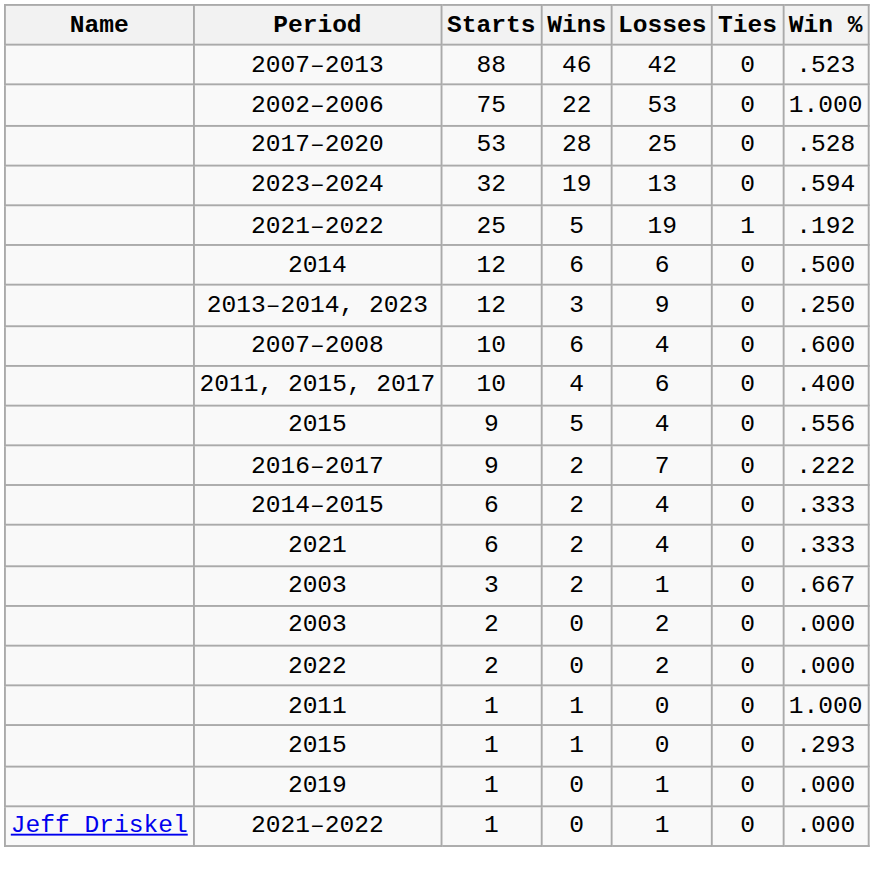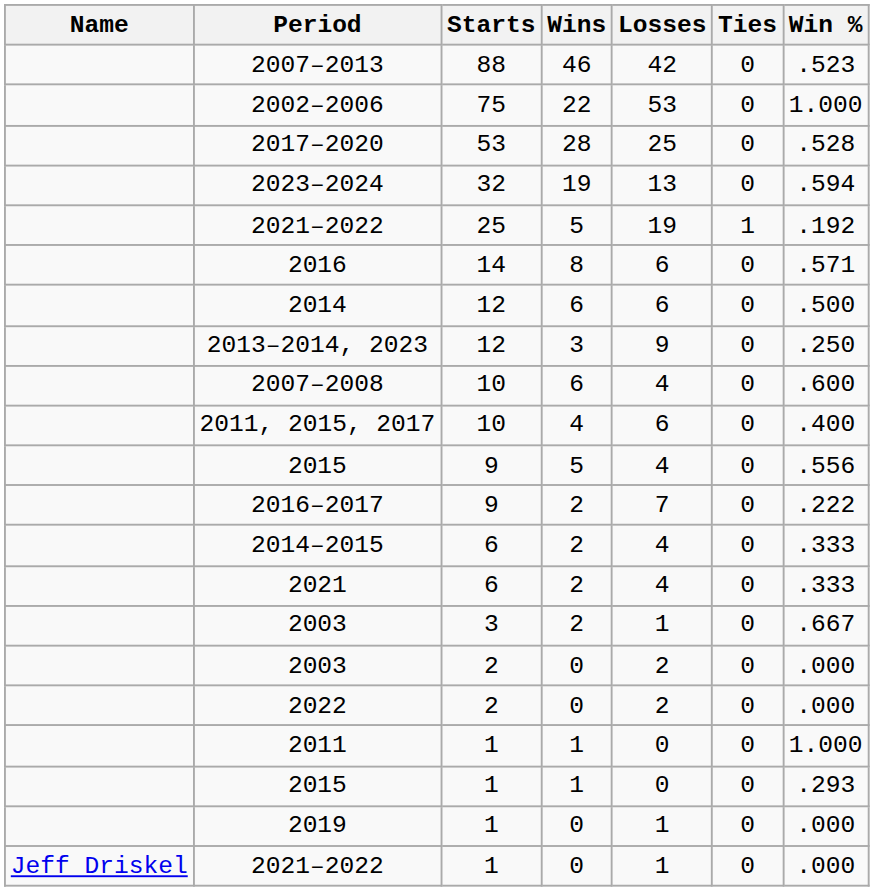+ row: 2016 | 14 | 8 | 6 | 0 | .571
